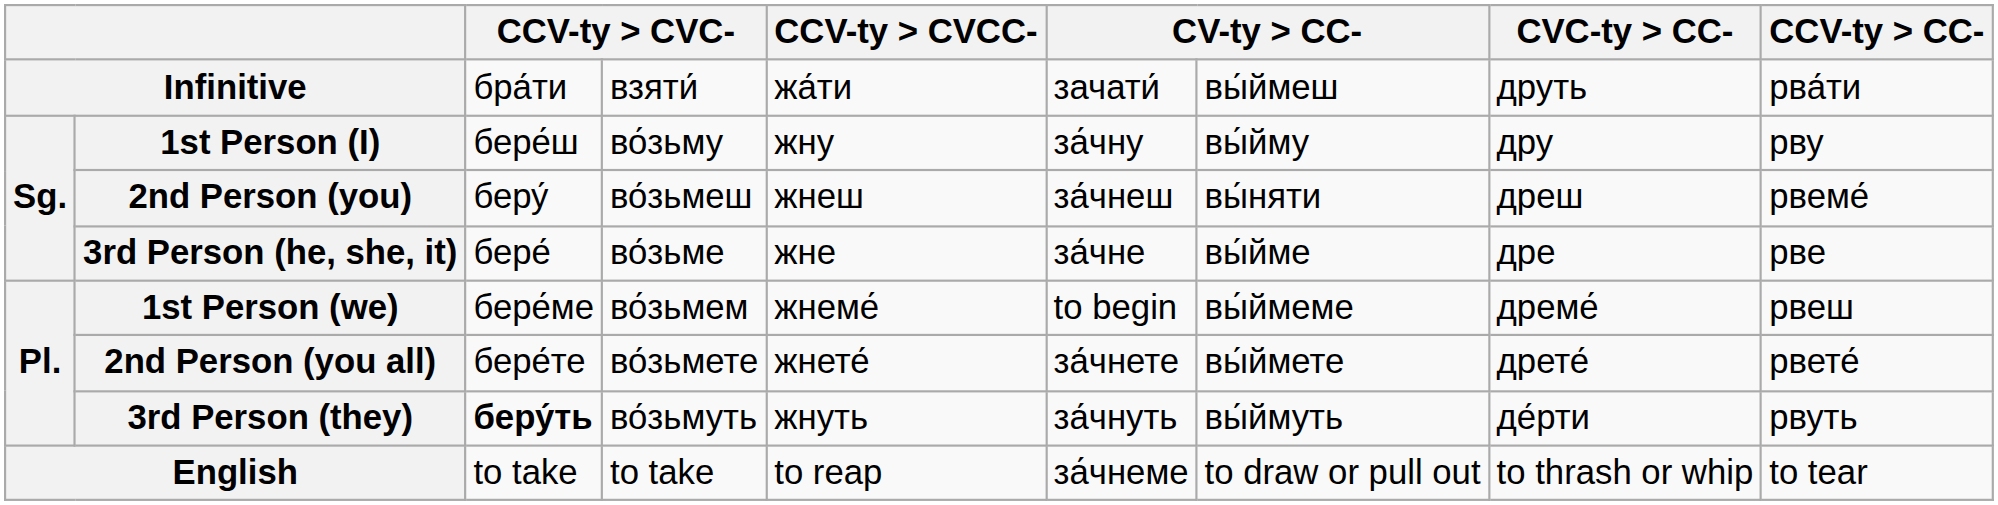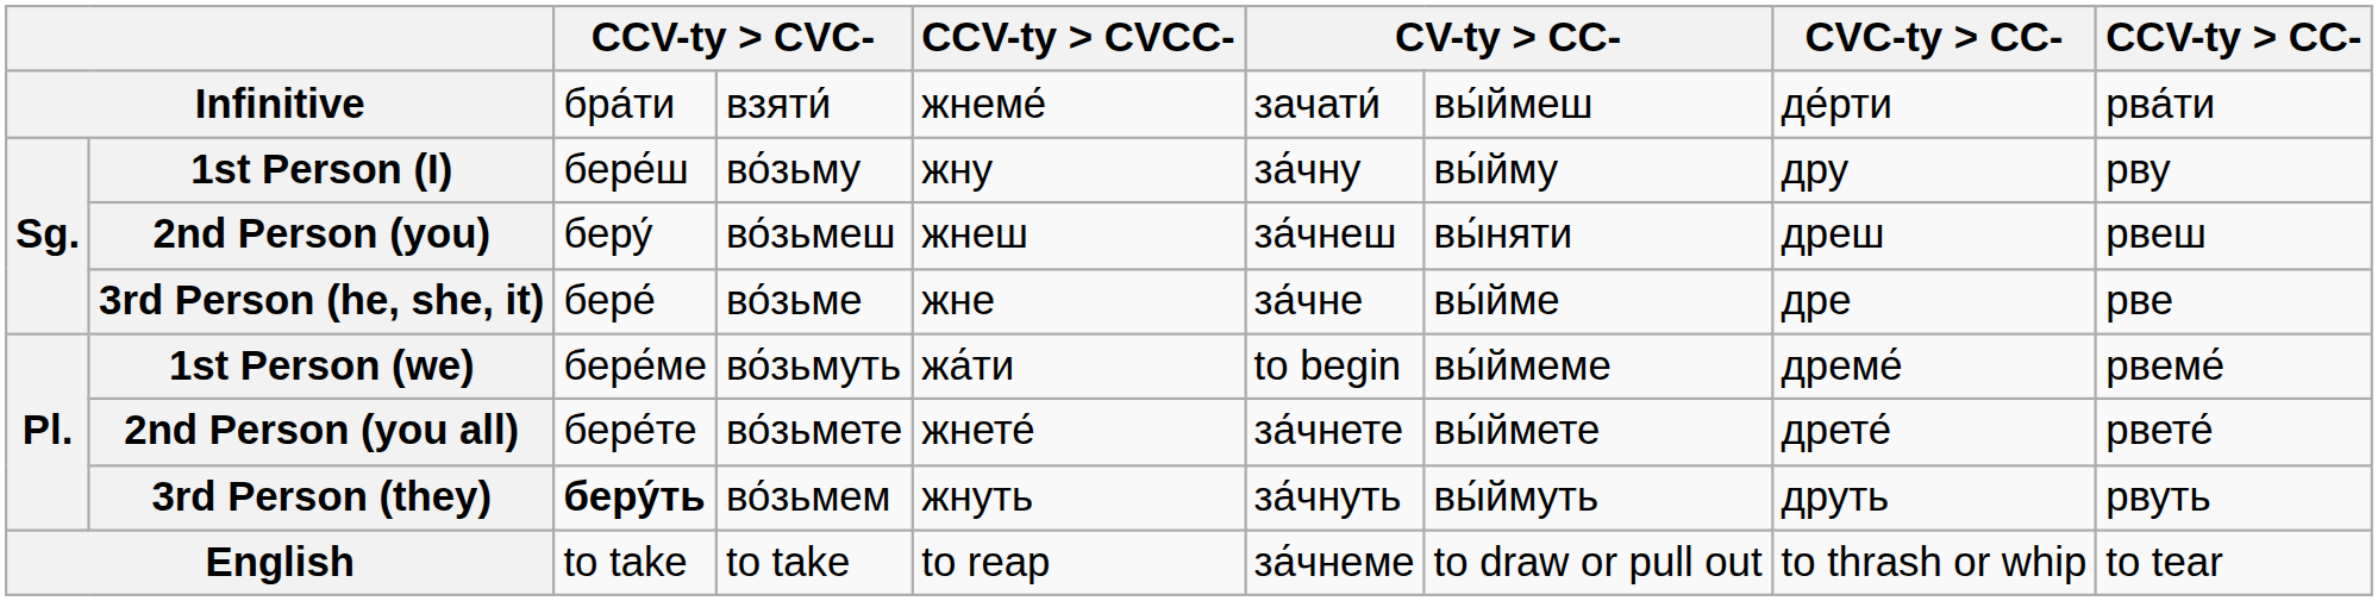Infinitive | CCV-ty > CVCC-: жа́ти -> жнеме́
Infinitive | CVC-ty > CC-: друть -> де́рти
2nd Person (you) | CCV-ty > CC-: рвеме́ -> рвеш
1st Person (we) | column 4: во́зьмем -> во́зьмуть
1st Person (we) | CCV-ty > CVCC-: жнеме́ -> жа́ти
1st Person (we) | CCV-ty > CC-: рвеш -> рвеме́
3rd Person (they) | column 4: во́зьмуть -> во́зьмем
3rd Person (they) | CVC-ty > CC-: де́рти -> друть
